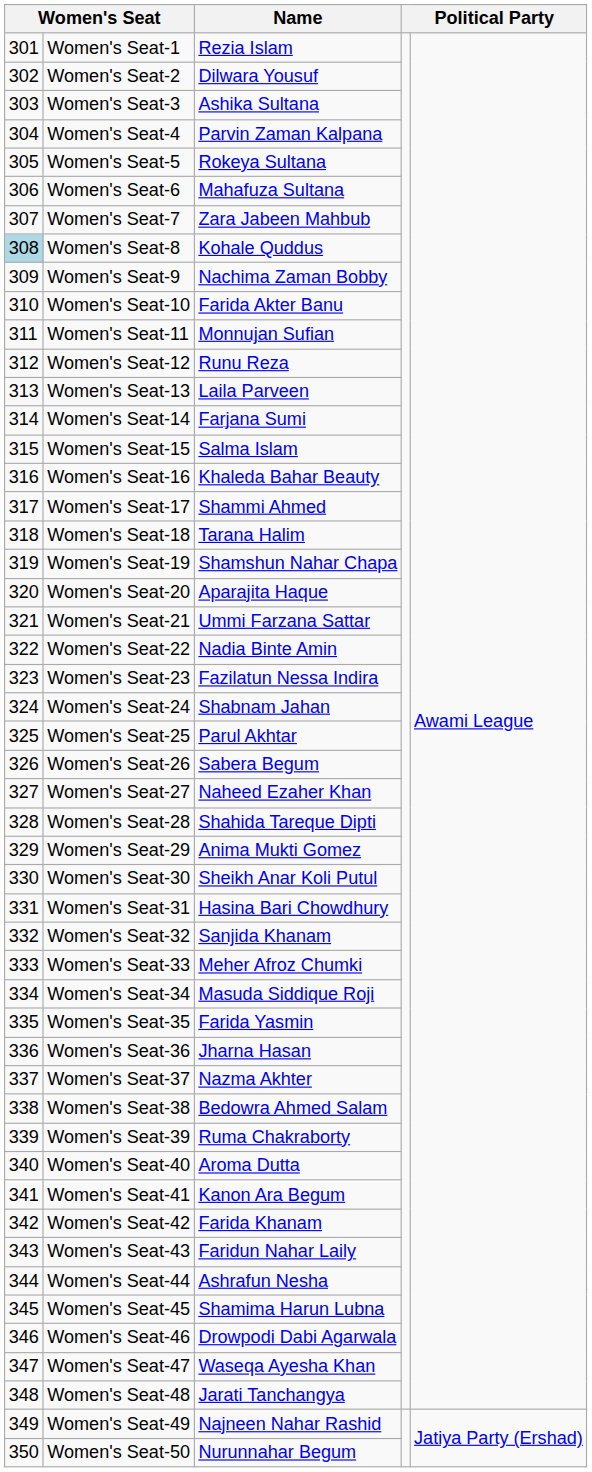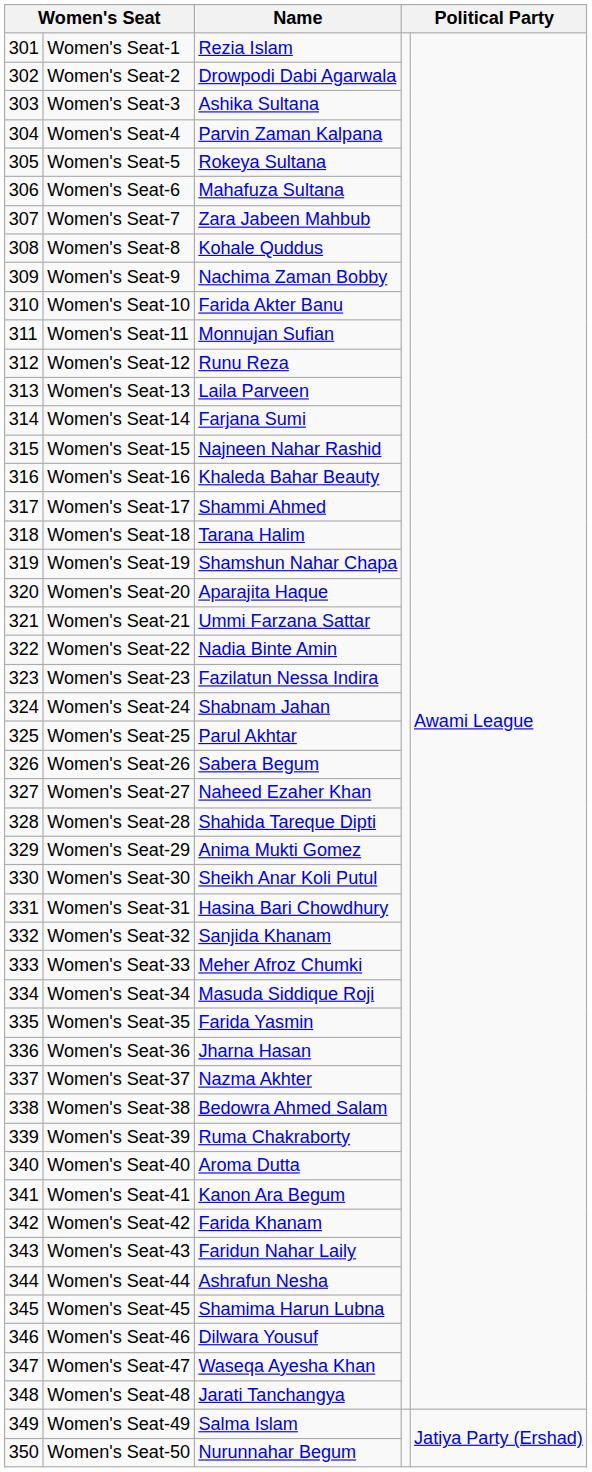Women's Seat-2 | Name: Dilwara Yousuf -> Drowpodi Dabi Agarwala
Women's Seat-8 | column 1: lightblue background -> no background
Women's Seat-15 | Name: Salma Islam -> Najneen Nahar Rashid
Women's Seat-46 | Name: Drowpodi Dabi Agarwala -> Dilwara Yousuf
Women's Seat-49 | Name: Najneen Nahar Rashid -> Salma Islam
